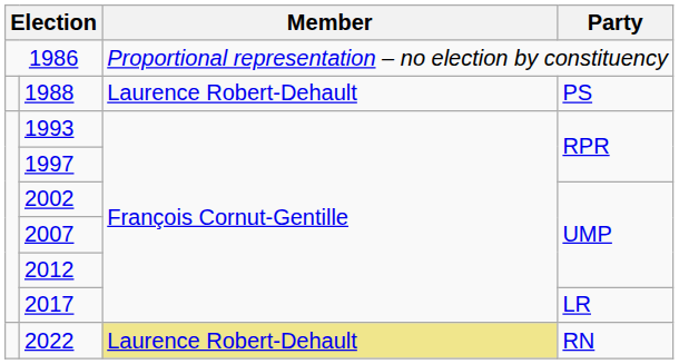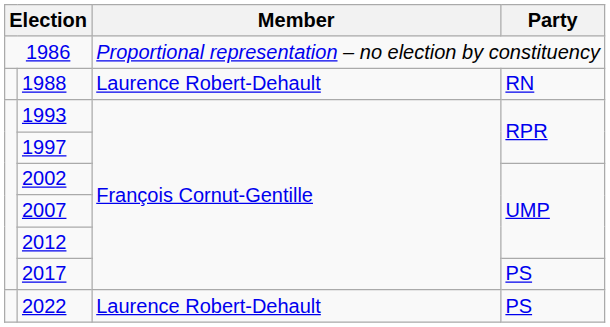1988 | Party: PS -> RN
2017 | Party: LR -> PS
2022 | Member: khaki background -> no background
2022 | Party: RN -> PS
